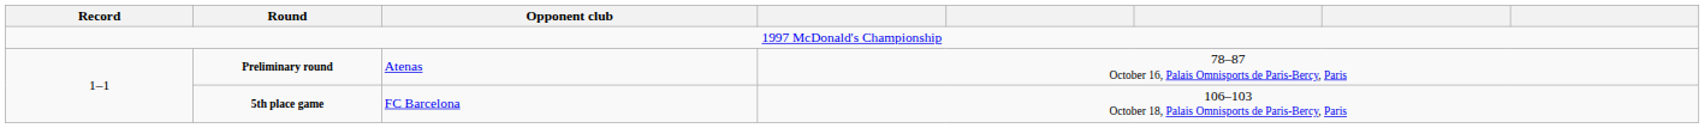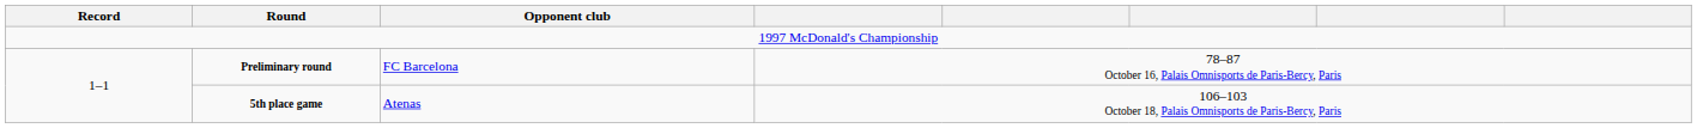Preliminary round | Opponent club: Atenas -> FC Barcelona
5th place game | Opponent club: FC Barcelona -> Atenas
